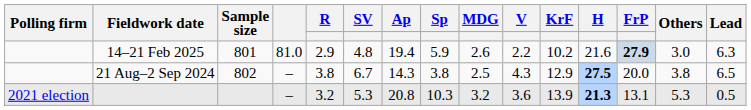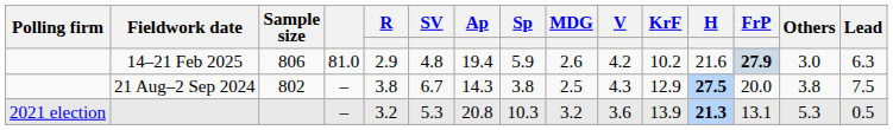14–21 Feb 2025 | Sample size: 801 -> 806
14–21 Feb 2025 | V: 2.2 -> 4.2
21 Aug–2 Sep 2024 | Lead: 6.5 -> 7.5
